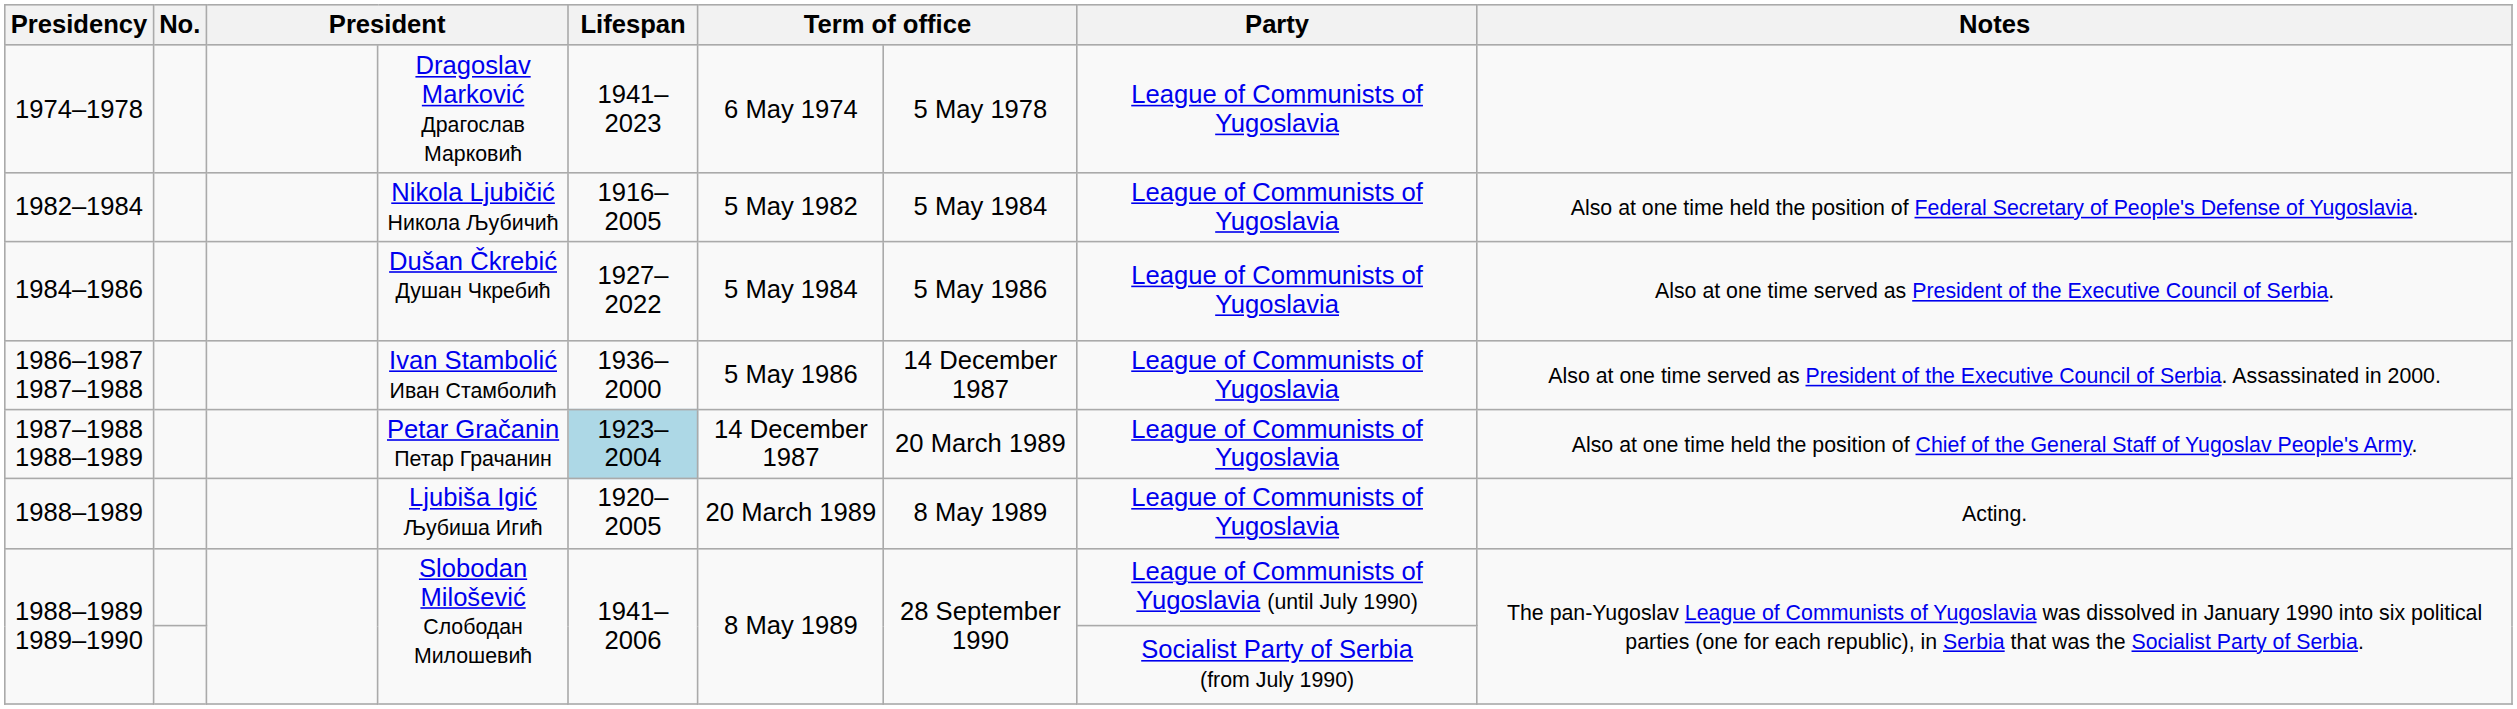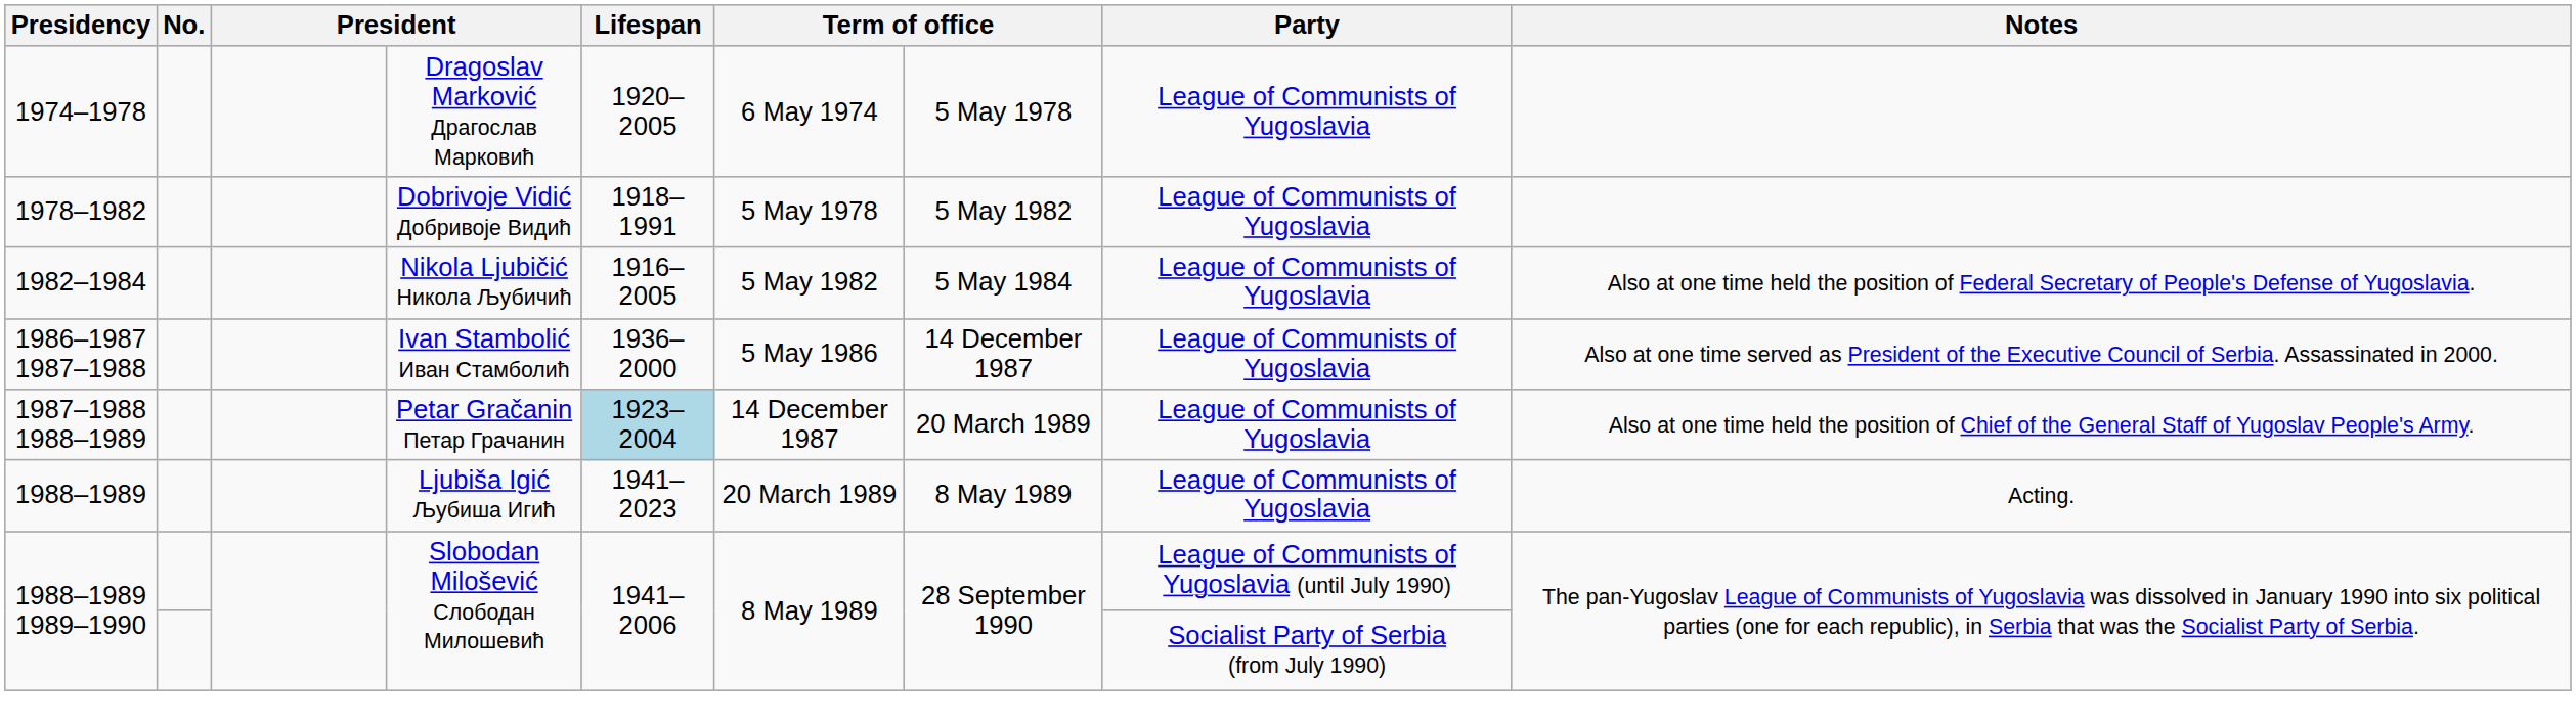1974–1978 | Lifespan: 1941–2023 -> 1920–2005
+ row: 1978–1982 | Dobrivoje Vidić Добривоје Видић | 1918–1991 | 5 May 1978 | 5 May 1982 | League of Communists of Yugoslavia
- row: 1984–1986 | Dušan Čkrebić Душан Чкребић | 1927–2022 | 5 May 1984 | 5 May 1986 | League of Communists of Yugoslavia | Also at one time served as President of the Executive Council of Serbia.
1988–1989 | Lifespan: 1920–2005 -> 1941–2023
